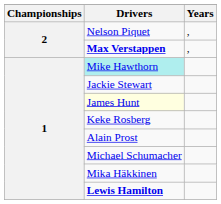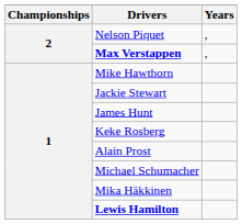Mike Hawthorn | Drivers: paleturquoise background -> no background
James Hunt | Drivers: lightyellow background -> no background
